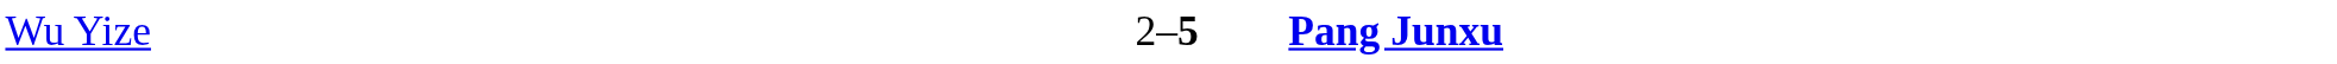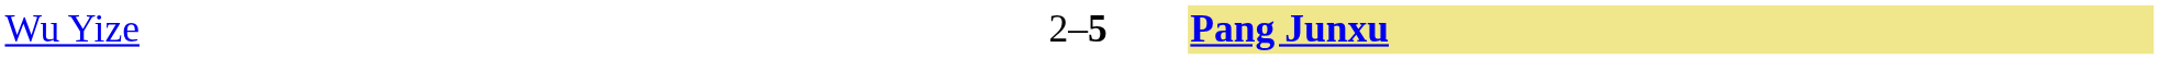Wu Yize | column 3: no background -> khaki background
